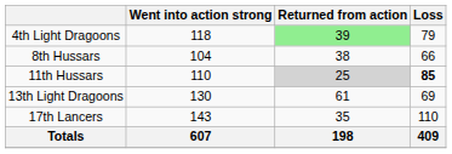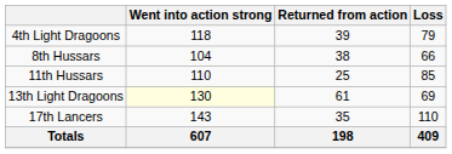4th Light Dragoons | Returned from action: lightgreen background -> no background
11th Hussars | Returned from action: lightgrey background -> no background
11th Hussars | Loss: bold -> normal
13th Light Dragoons | Went into action strong: no background -> lightyellow background
